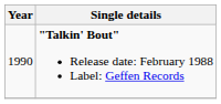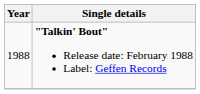row 2 | Year: 1990 -> 1988
